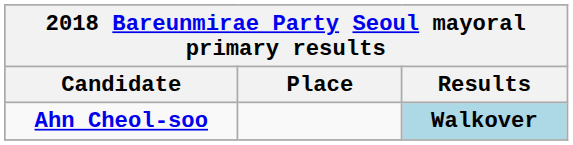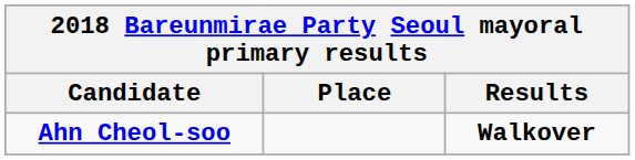Ahn Cheol-soo | Results: lightblue background -> no background
